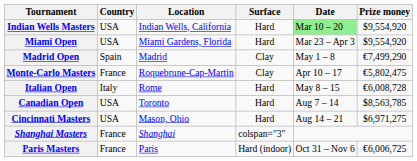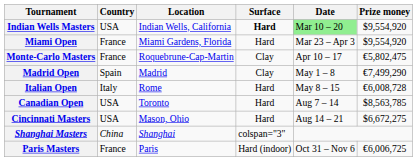Indian Wells Masters | Surface: normal -> bold
Miami Open | Country: USA -> France
rows swapped: Monte-Carlo Masters <-> Madrid Open
Cincinnati Masters | Prize money: $6,971,275 -> $6,672,275
Shanghai Masters | Country: France -> China
